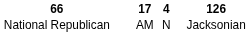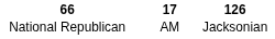- column: 4 | N
